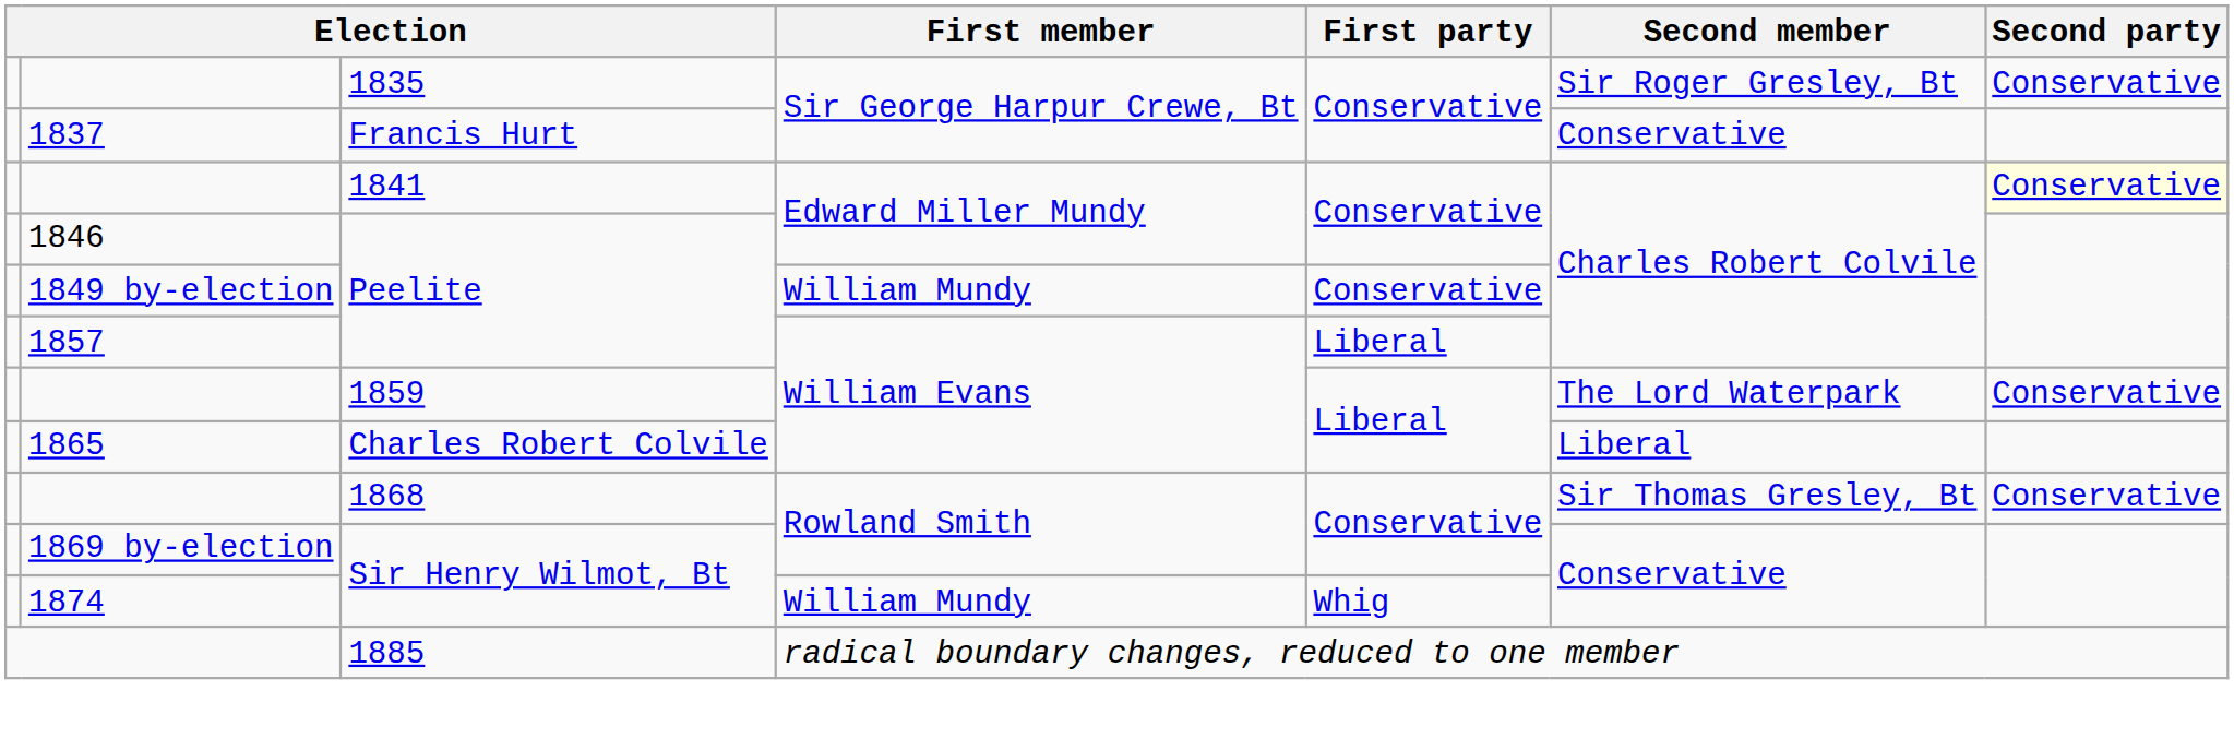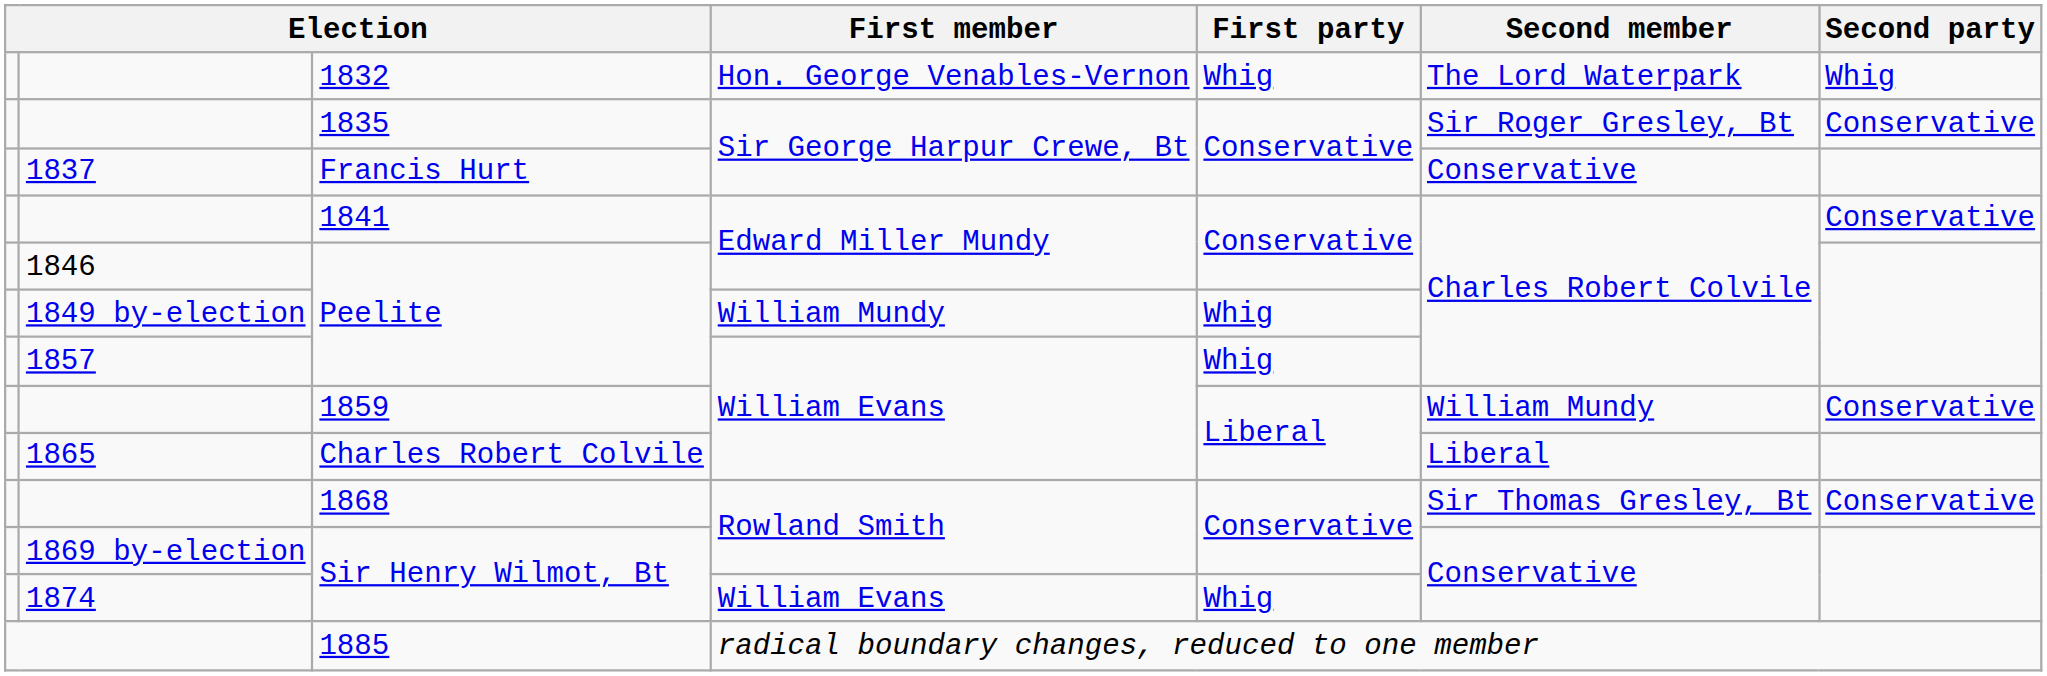+ row: 1832 | Hon. George Venables-Vernon | Whig | The Lord Waterpark | Whig
1841 | Second party: lightyellow background -> no background
1849 by-election / Peelite | First party: Conservative -> Whig
1857 / Peelite | First party: Liberal -> Whig
1859 | Second member: The Lord Waterpark -> William Mundy
1874 / Sir Henry Wilmot, Bt | First member: William Mundy -> William Evans
